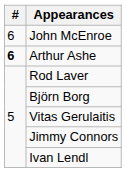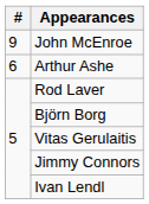John McEnroe | #: 6 -> 9
Arthur Ashe | #: bold -> normal
